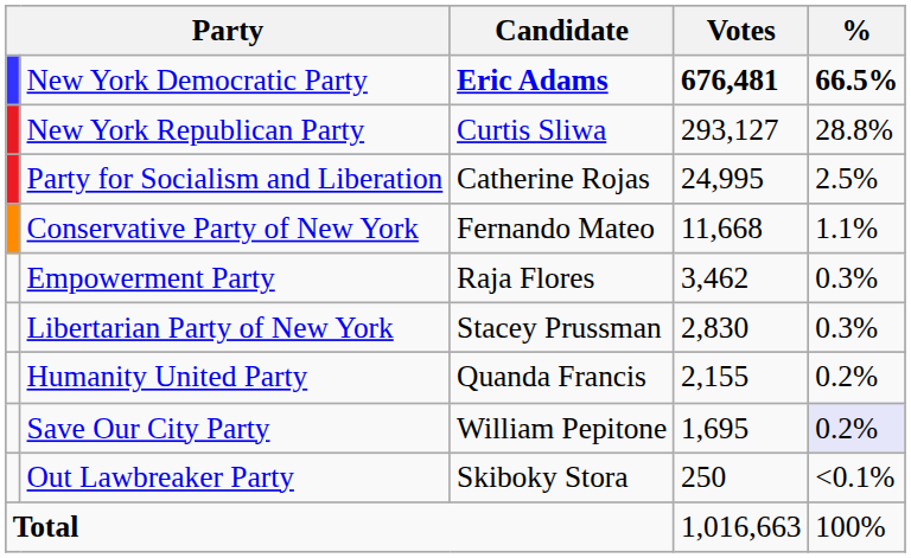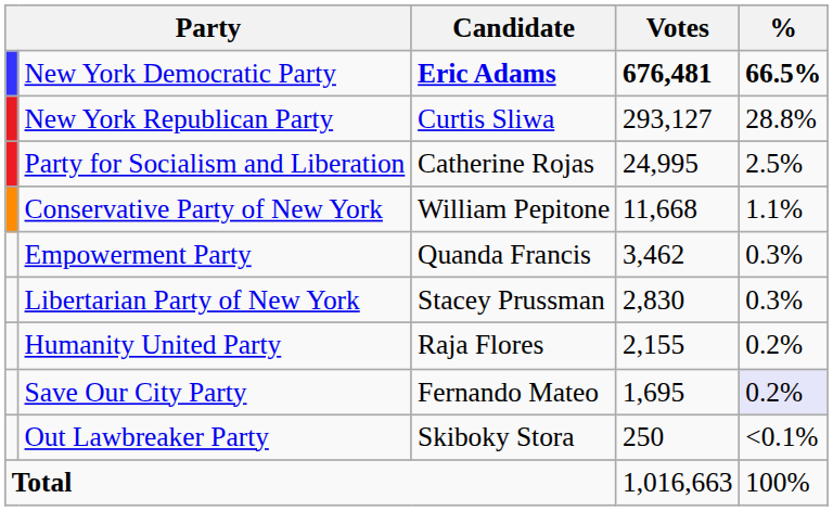Conservative Party of New York | Candidate: Fernando Mateo -> William Pepitone
Empowerment Party | Candidate: Raja Flores -> Quanda Francis
Humanity United Party | Candidate: Quanda Francis -> Raja Flores
Save Our City Party | Candidate: William Pepitone -> Fernando Mateo
